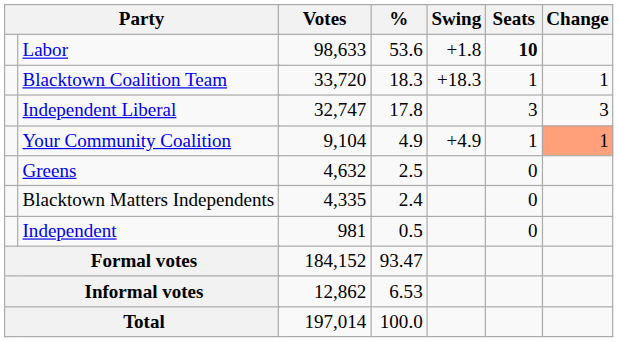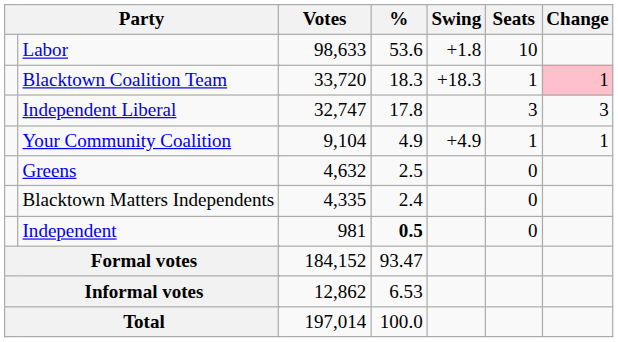Labor | Seats: bold -> normal
Blacktown Coalition Team | Change: no background -> pink background
Your Community Coalition | Change: lightsalmon background -> no background
Independent | %: normal -> bold
